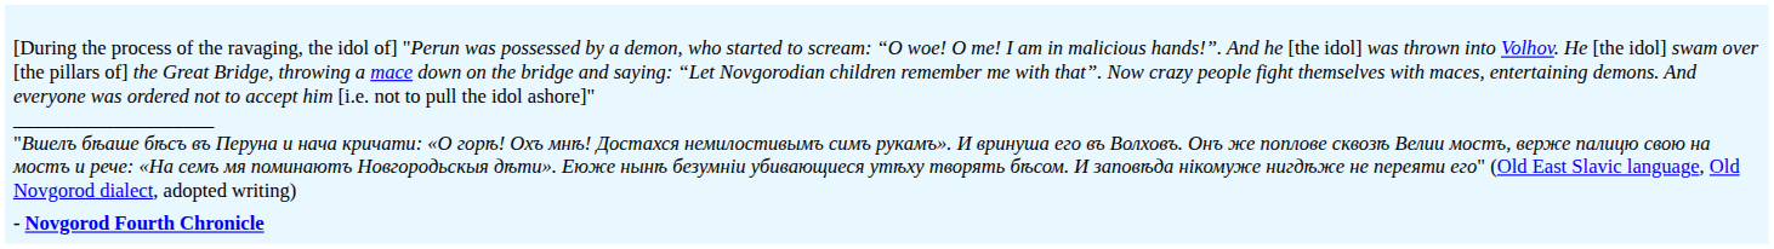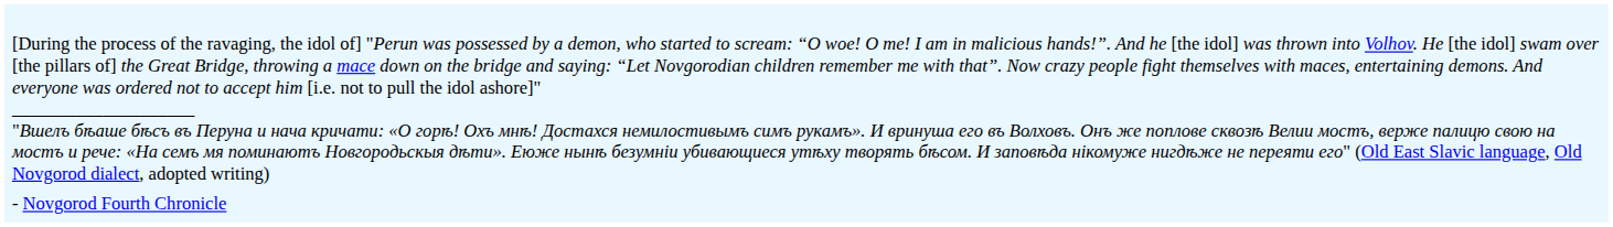row 2 | column 1: bold -> normal
